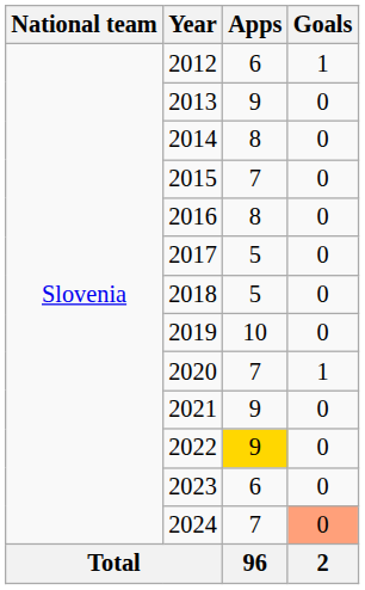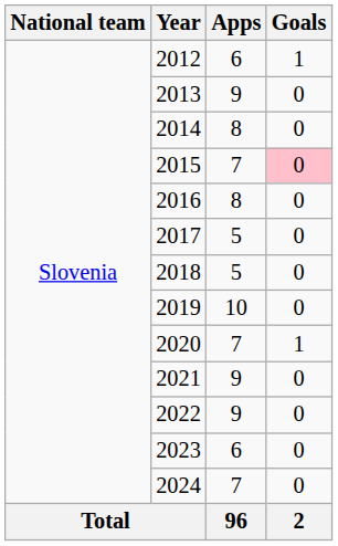2015 | Goals: no background -> pink background
2022 | Apps: gold background -> no background
2024 | Goals: lightsalmon background -> no background
